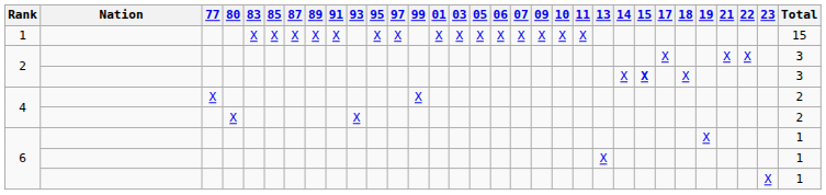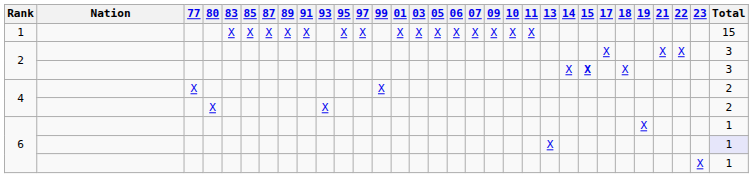row 8 | Total: no background -> lavender background
